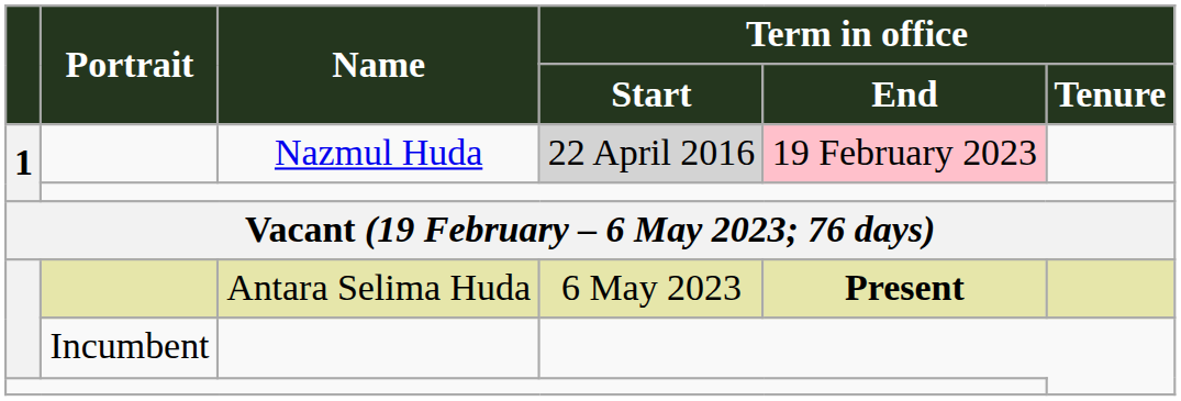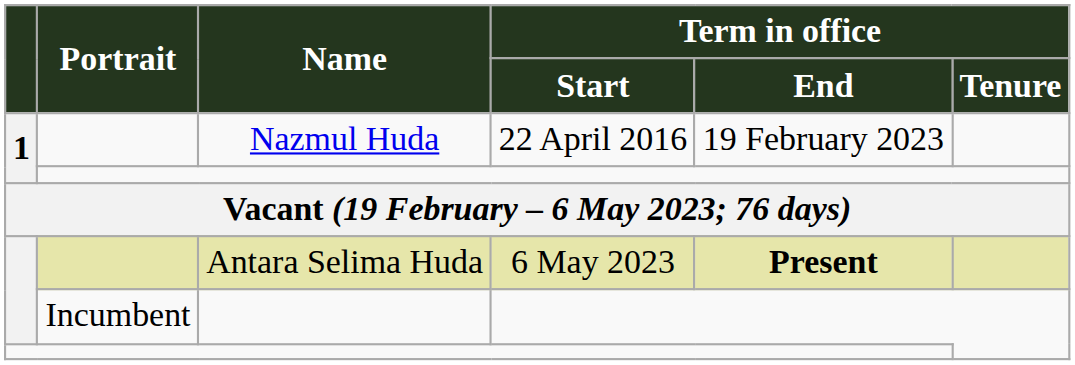Nazmul Huda | Term in office / Start: lightgrey background -> no background
Nazmul Huda | Term in office / End: pink background -> no background
